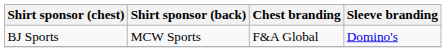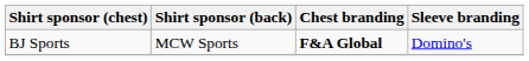BJ Sports | Chest branding: normal -> bold
